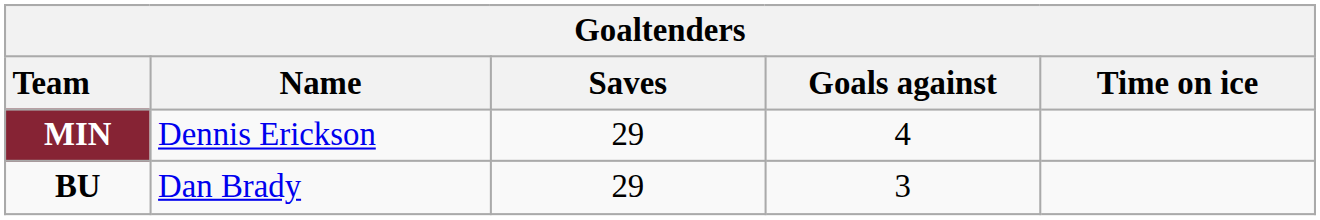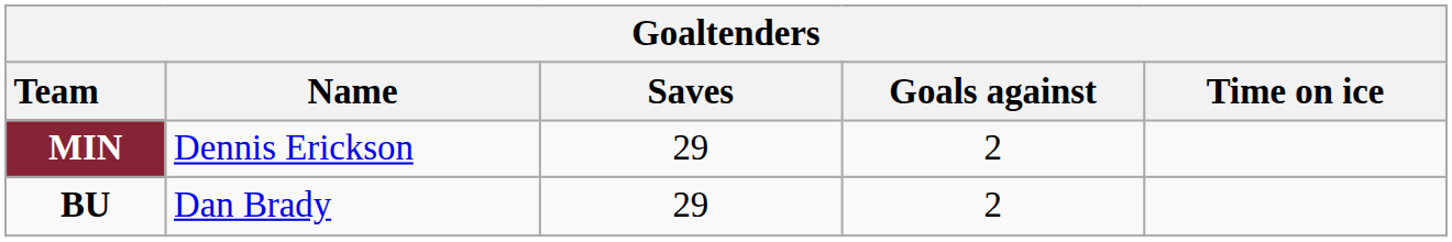MIN | Goals against: 4 -> 2
BU | Goals against: 3 -> 2
